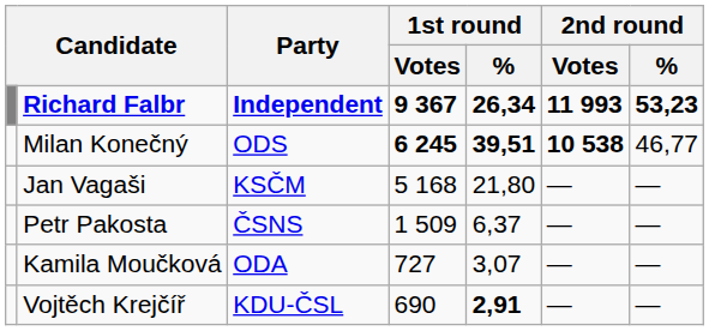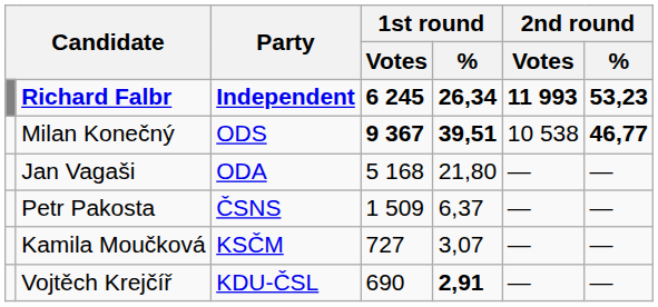Richard Falbr | 1st round / Votes: 9 367 -> 6 245
Milan Konečný | 1st round / Votes: 6 245 -> 9 367
Milan Konečný | 2nd round / Votes: bold -> normal
Milan Konečný | 2nd round / %: normal -> bold
Jan Vagaši | Party: KSČM -> ODA
Kamila Moučková | Party: ODA -> KSČM
